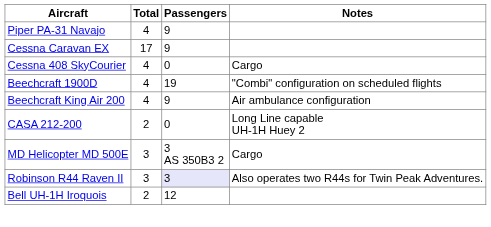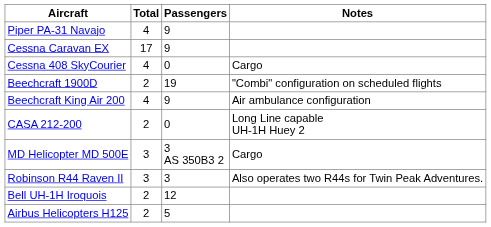Beechcraft 1900D | Total: 4 -> 2
Robinson R44 Raven II | Passengers: lavender background -> no background
+ row: Airbus Helicopters H125 | 2 | 5
